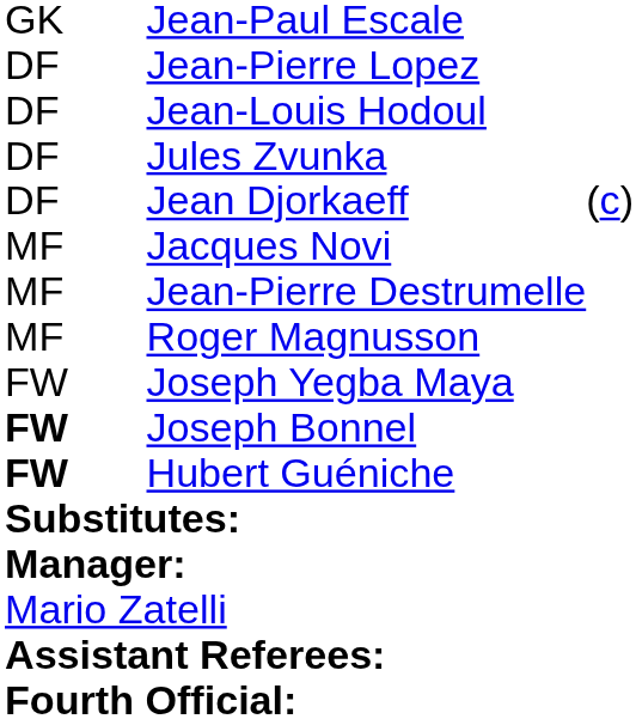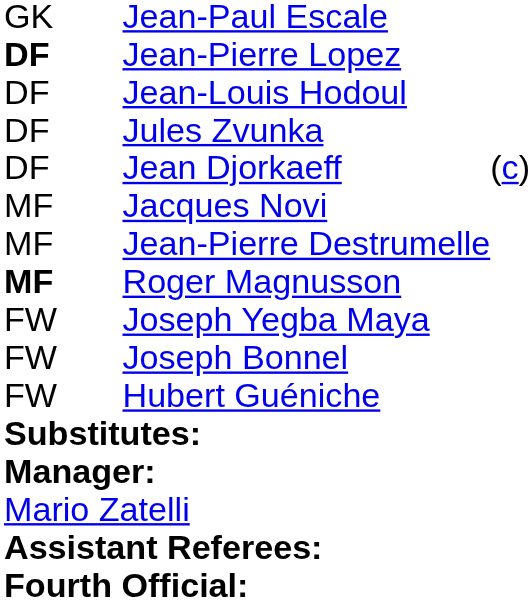Jean-Pierre Lopez | column 1: normal -> bold
Roger Magnusson | column 1: normal -> bold
Joseph Bonnel | column 1: bold -> normal
Hubert Guéniche | column 1: bold -> normal
